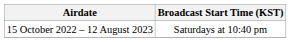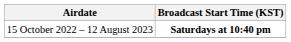15 October 2022 – 12 August 2023 | Broadcast Start Time (KST): normal -> bold
